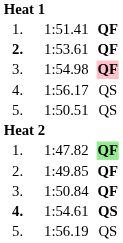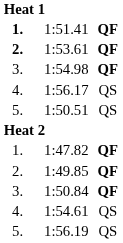1:51.41 | column 1: normal -> bold
1:54.98 | column 3: pink background -> no background
1:47.82 | column 3: lightgreen background -> no background
1:54.61 | column 1: bold -> normal
1:54.61 | column 3: bold -> normal
